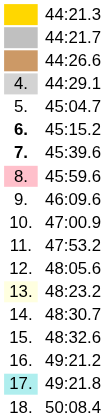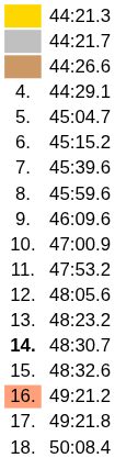44:29.1 | column 1: lightgrey background -> no background
45:15.2 | column 1: bold -> normal
45:39.6 | column 1: bold -> normal
45:59.6 | column 1: pink background -> no background
48:23.2 | column 1: lightyellow background -> no background
48:30.7 | column 1: normal -> bold
49:21.2 | column 1: no background -> lightsalmon background
49:21.8 | column 1: paleturquoise background -> no background
